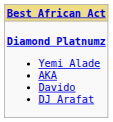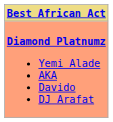row 2 | column 1: no background -> lightsalmon background
